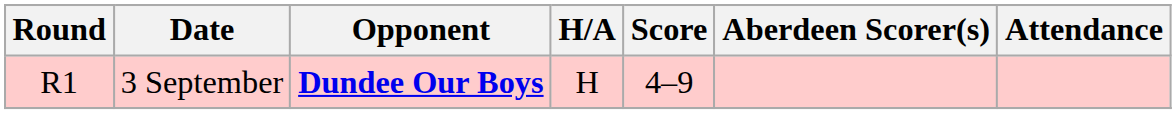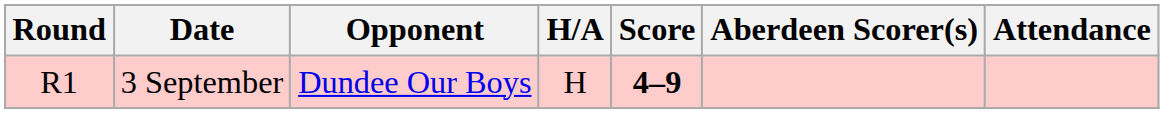3 September | Opponent: bold -> normal
3 September | Score: normal -> bold
